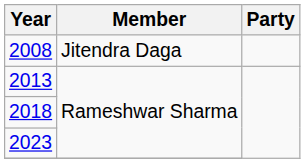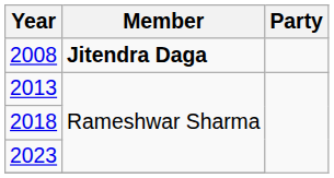2008 | Member: normal -> bold
